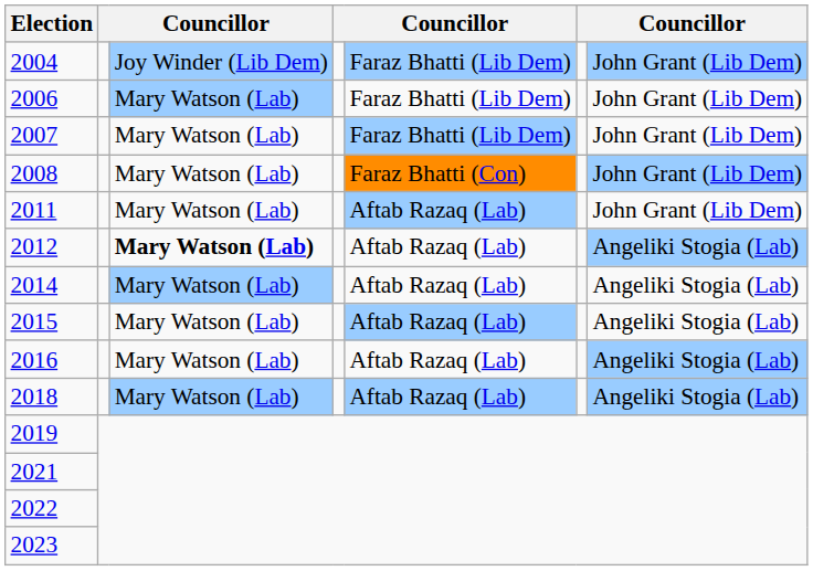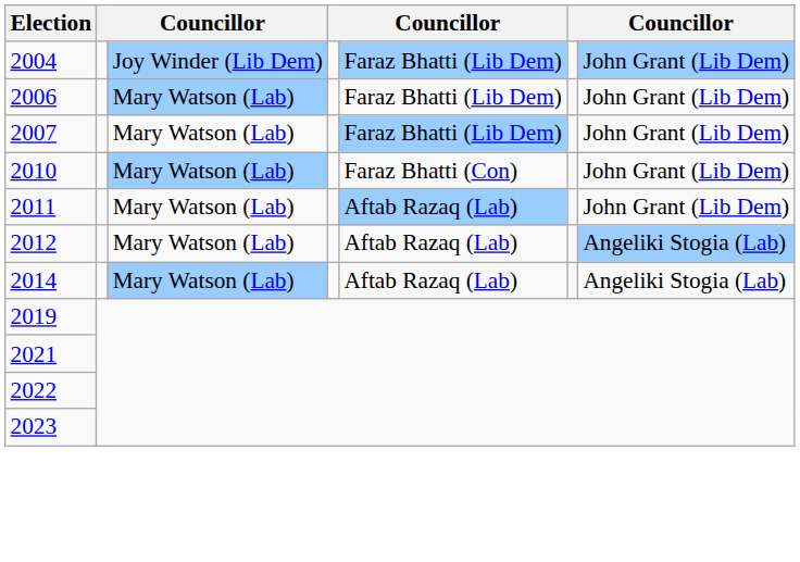- row: 2008 | Mary Watson (Lab) | Faraz Bhatti (Con) | John Grant (Lib Dem)
+ row: 2010 | Mary Watson (Lab) | Faraz Bhatti (Con) | John Grant (Lib Dem)
2012 | column 3: bold -> normal
- row: 2015 | Mary Watson (Lab) | Aftab Razaq (Lab) | Angeliki Stogia (Lab)
- row: 2016 | Mary Watson (Lab) | Aftab Razaq (Lab) | Angeliki Stogia (Lab)
- row: 2018 | Mary Watson (Lab) | Aftab Razaq (Lab) | Angeliki Stogia (Lab)
